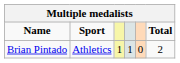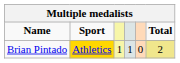Brian Pintado | Sport: no background -> gold background
Brian Pintado | Total: no background -> khaki background
